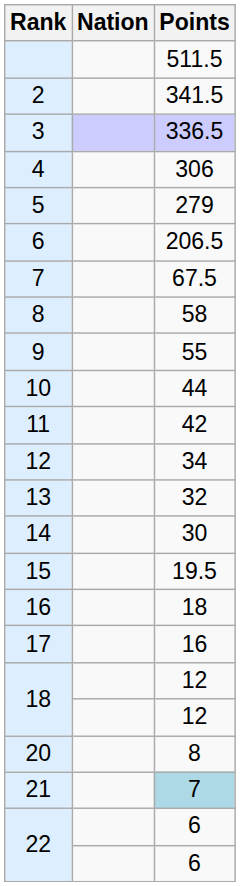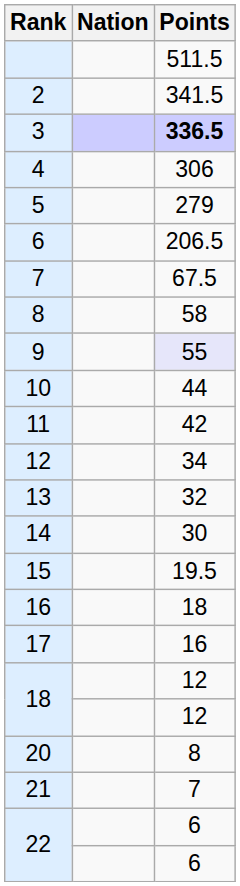3 | Points: normal -> bold
9 | Points: no background -> lavender background
21 | Points: lightblue background -> no background
